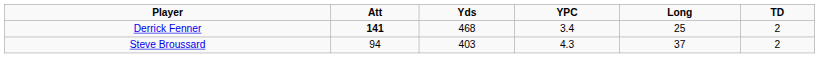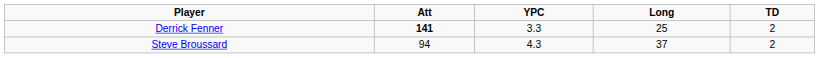- column: Yds | 468 | 403
Derrick Fenner | YPC: 3.4 -> 3.3
